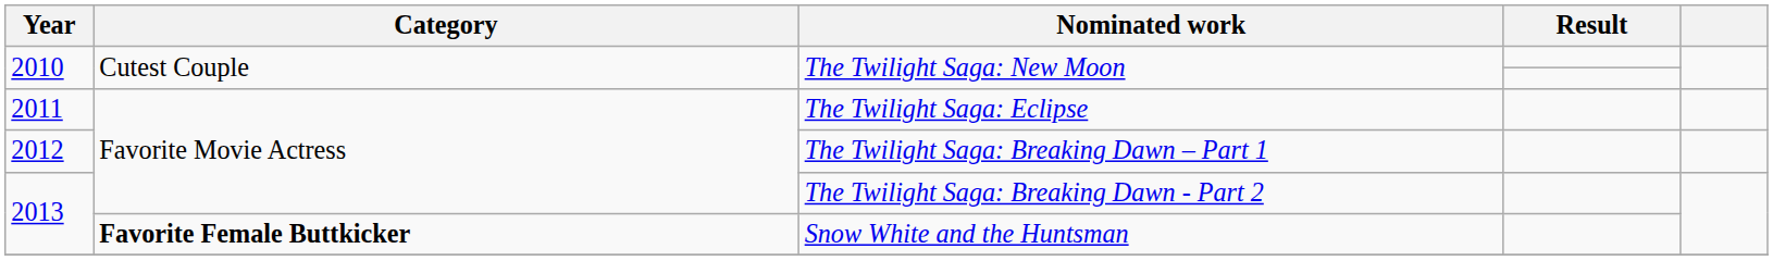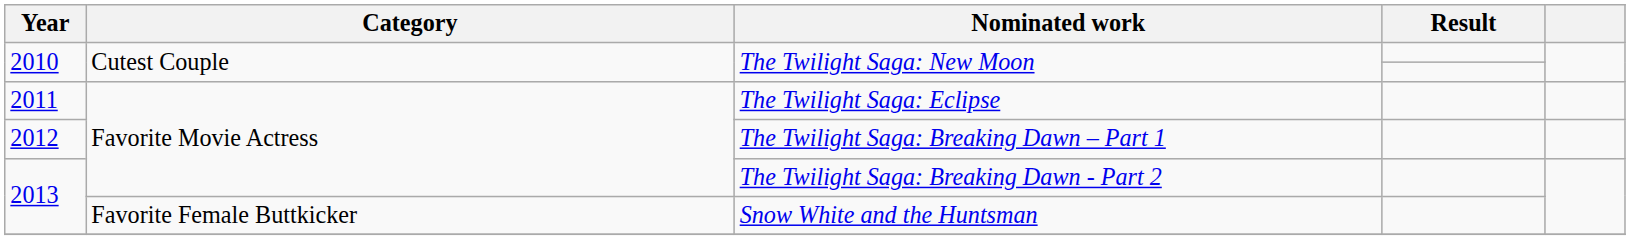Snow White and the Huntsman | Category: bold -> normal
